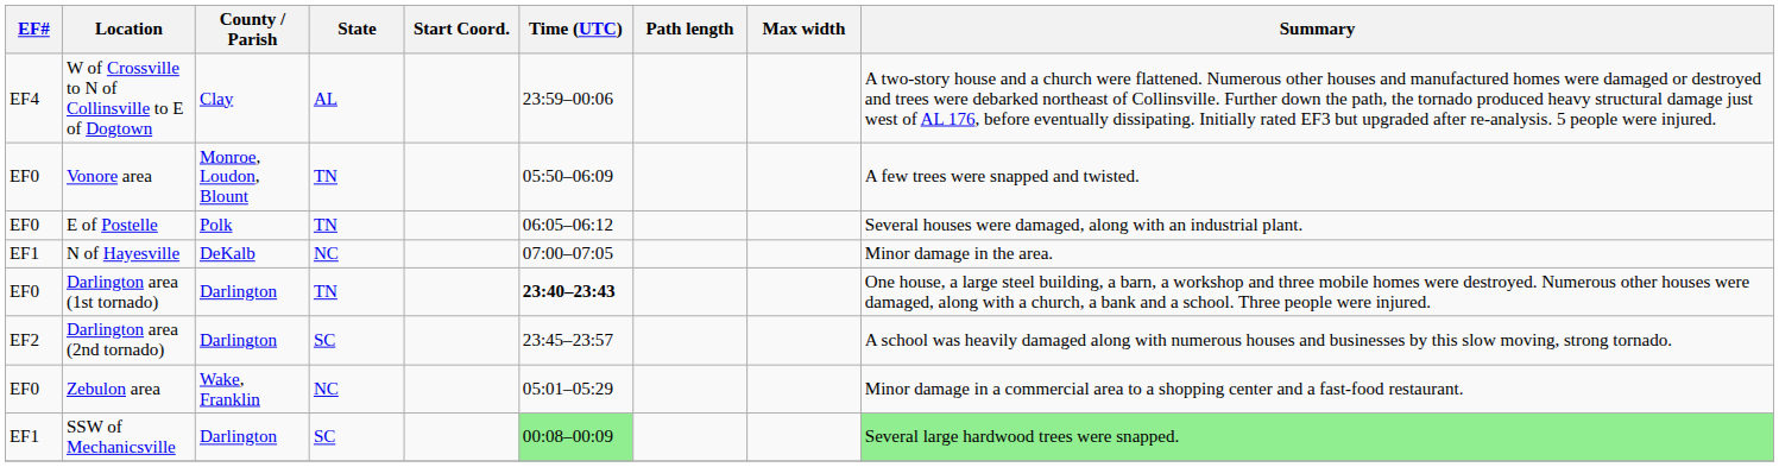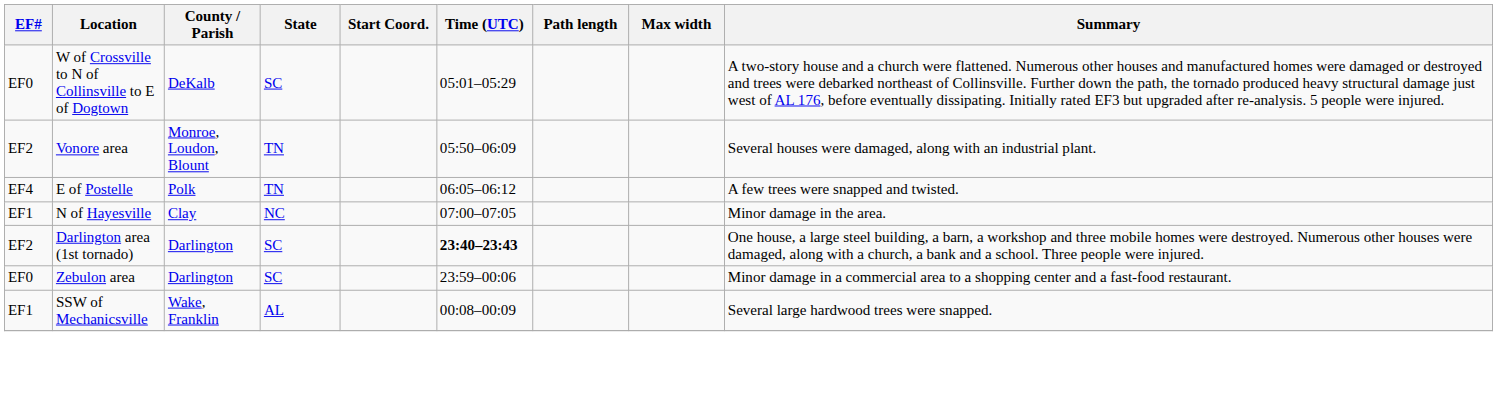W of Crossville to N of Collinsville to E of Dogtown | EF#: EF4 -> EF0
W of Crossville to N of Collinsville to E of Dogtown | County / Parish: Clay -> DeKalb
W of Crossville to N of Collinsville to E of Dogtown | State: AL -> SC
W of Crossville to N of Collinsville to E of Dogtown | Time (UTC): 23:59–00:06 -> 05:01–05:29
Vonore area | EF#: EF0 -> EF2
Vonore area | Summary: A few trees were snapped and twisted. -> Several houses were damaged, along with an industrial plant.
E of Postelle | EF#: EF0 -> EF4
E of Postelle | Summary: Several houses were damaged, along with an industrial plant. -> A few trees were snapped and twisted.
N of Hayesville | County / Parish: DeKalb -> Clay
Darlington area (1st tornado) | EF#: EF0 -> EF2
Darlington area (1st tornado) | State: TN -> SC
- row: EF2 | Darlington area (2nd tornado) | Darlington | SC | 23:45–23:57 | A school was heavily damaged along with numerous houses and businesses by this slow moving, strong tornado.
Zebulon area | County / Parish: Wake, Franklin -> Darlington
Zebulon area | State: NC -> SC
Zebulon area | Time (UTC): 05:01–05:29 -> 23:59–00:06
SSW of Mechanicsville | County / Parish: Darlington -> Wake, Franklin
SSW of Mechanicsville | State: SC -> AL
SSW of Mechanicsville | Time (UTC): lightgreen background -> no background
SSW of Mechanicsville | Summary: lightgreen background -> no background
